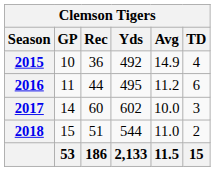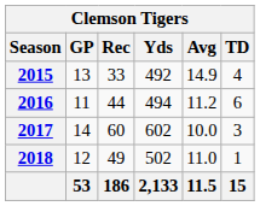2015 | GP: 10 -> 13
2015 | Rec: 36 -> 33
2016 | Yds: 495 -> 494
2018 | GP: 15 -> 12
2018 | Rec: 51 -> 49
2018 | Yds: 544 -> 502
2018 | TD: 2 -> 1
